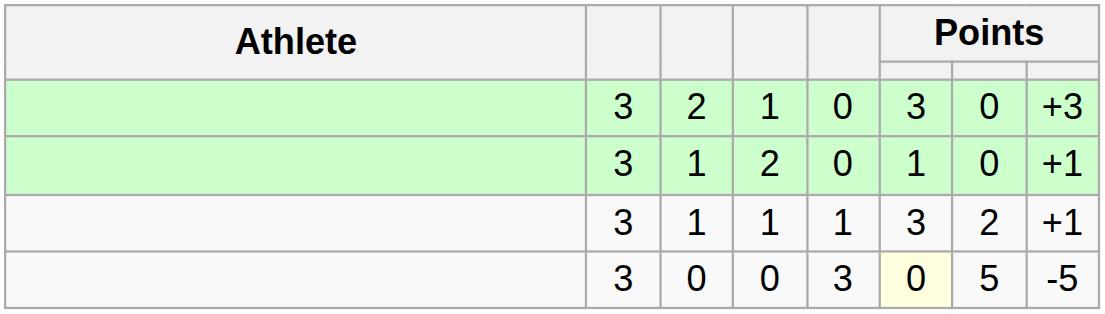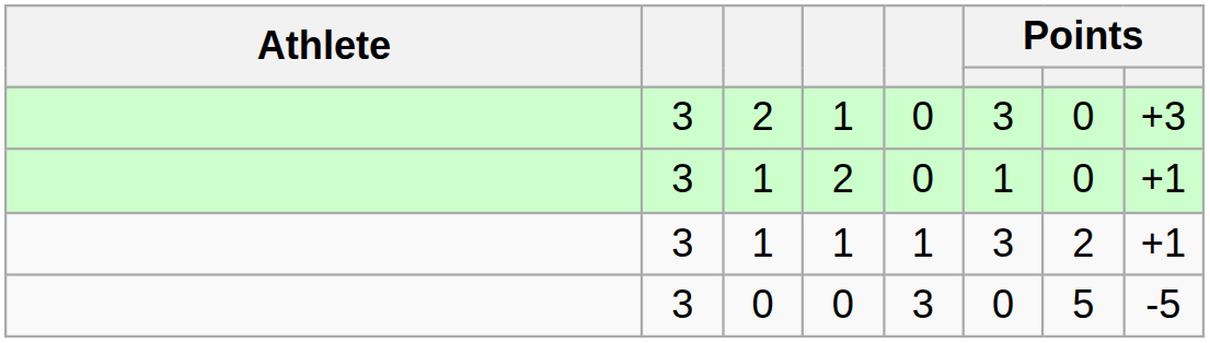row 6 | column 6: lightyellow background -> no background
